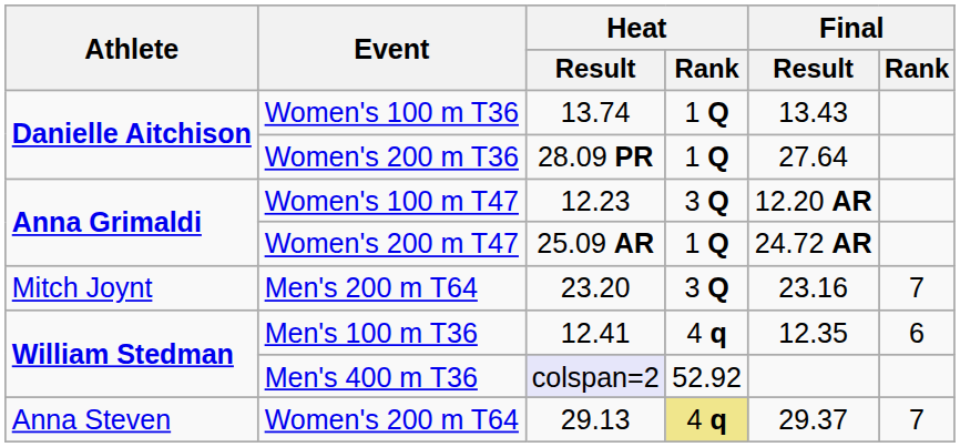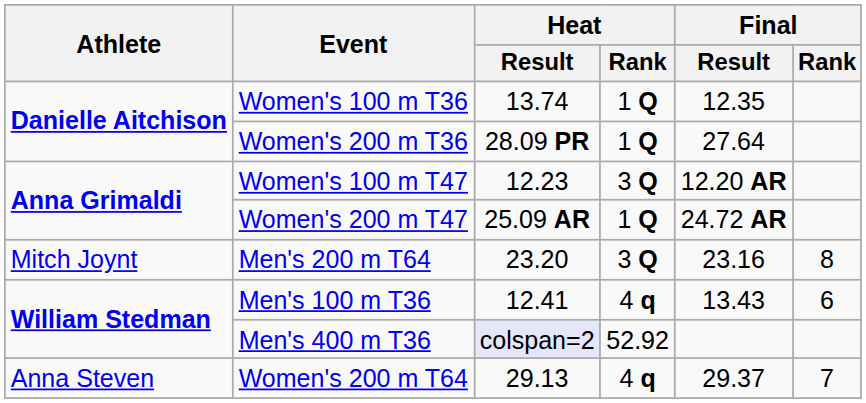Women's 100 m T36 | Final / Result: 13.43 -> 12.35
Men's 200 m T64 | Final / Rank: 7 -> 8
Men's 100 m T36 | Final / Result: 12.35 -> 13.43
Women's 200 m T64 | Heat / Rank: khaki background -> no background
